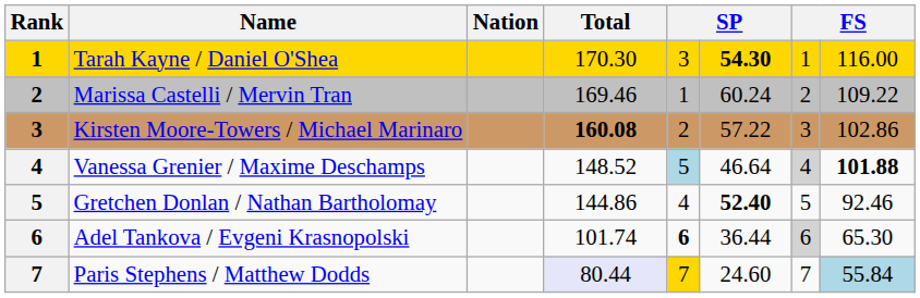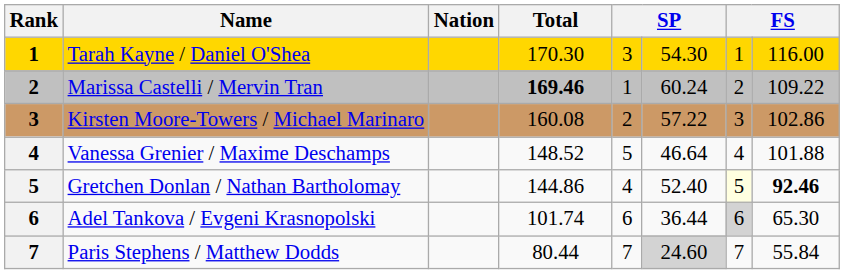Tarah Kayne / Daniel O'Shea | column 6: bold -> normal
Marissa Castelli / Mervin Tran | Total: normal -> bold
Kirsten Moore-Towers / Michael Marinaro | Total: bold -> normal
Vanessa Grenier / Maxime Deschamps | column 5: lightblue background -> no background
Vanessa Grenier / Maxime Deschamps | column 7: lightgrey background -> no background
Vanessa Grenier / Maxime Deschamps | column 8: bold -> normal
Gretchen Donlan / Nathan Bartholomay | column 6: bold -> normal
Gretchen Donlan / Nathan Bartholomay | column 7: no background -> lightyellow background
Gretchen Donlan / Nathan Bartholomay | column 8: normal -> bold
Adel Tankova / Evgeni Krasnopolski | column 5: bold -> normal
Paris Stephens / Matthew Dodds | Total: lavender background -> no background
Paris Stephens / Matthew Dodds | column 5: gold background -> no background
Paris Stephens / Matthew Dodds | column 6: no background -> lightgrey background
Paris Stephens / Matthew Dodds | column 8: lightblue background -> no background
